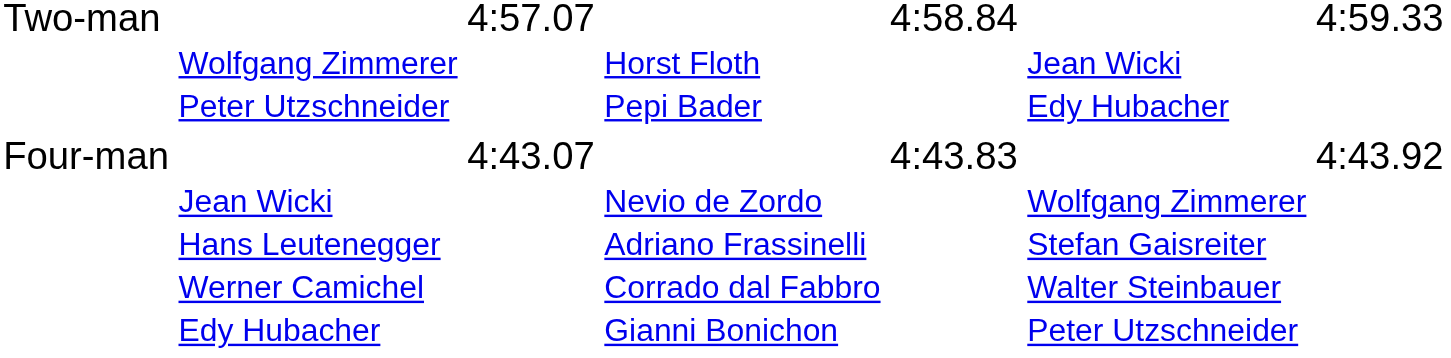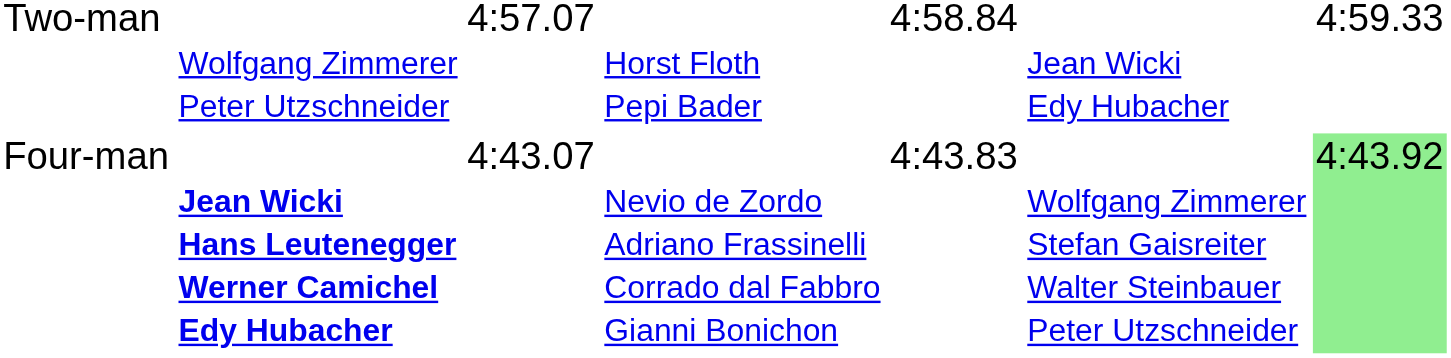Four-man | column 2: normal -> bold
Four-man | column 7: no background -> lightgreen background
